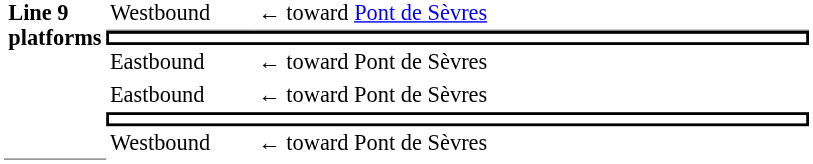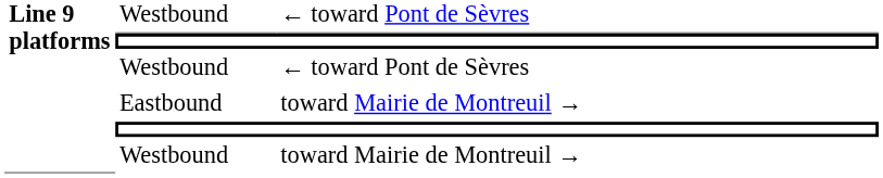row 2 | column 2: Eastbound -> Westbound
row 3 | column 3: ← toward Pont de Sèvres -> toward Mairie de Montreuil →
row 4 | column 3: ← toward Pont de Sèvres -> toward Mairie de Montreuil →
